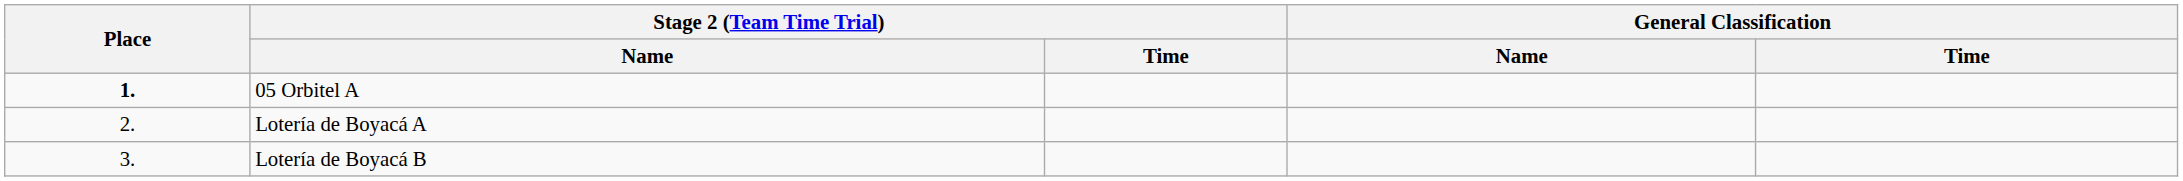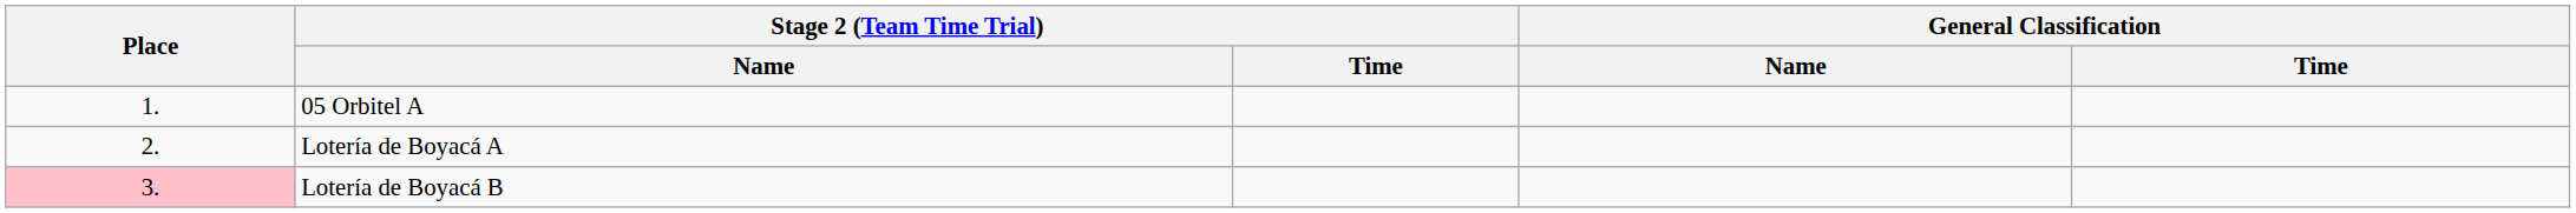05 Orbitel A | Place: bold -> normal
Lotería de Boyacá B | Place: no background -> pink background
